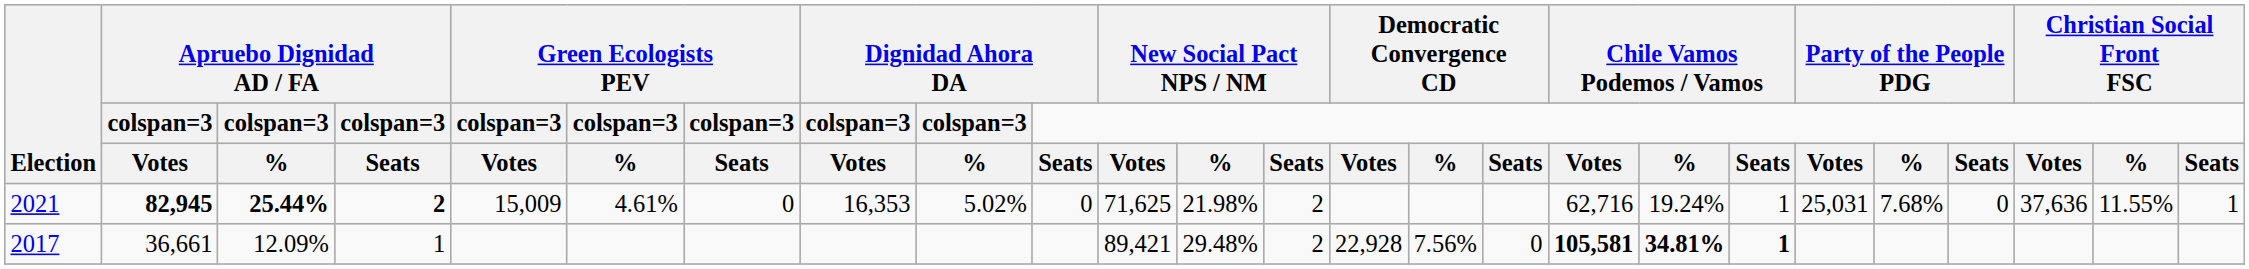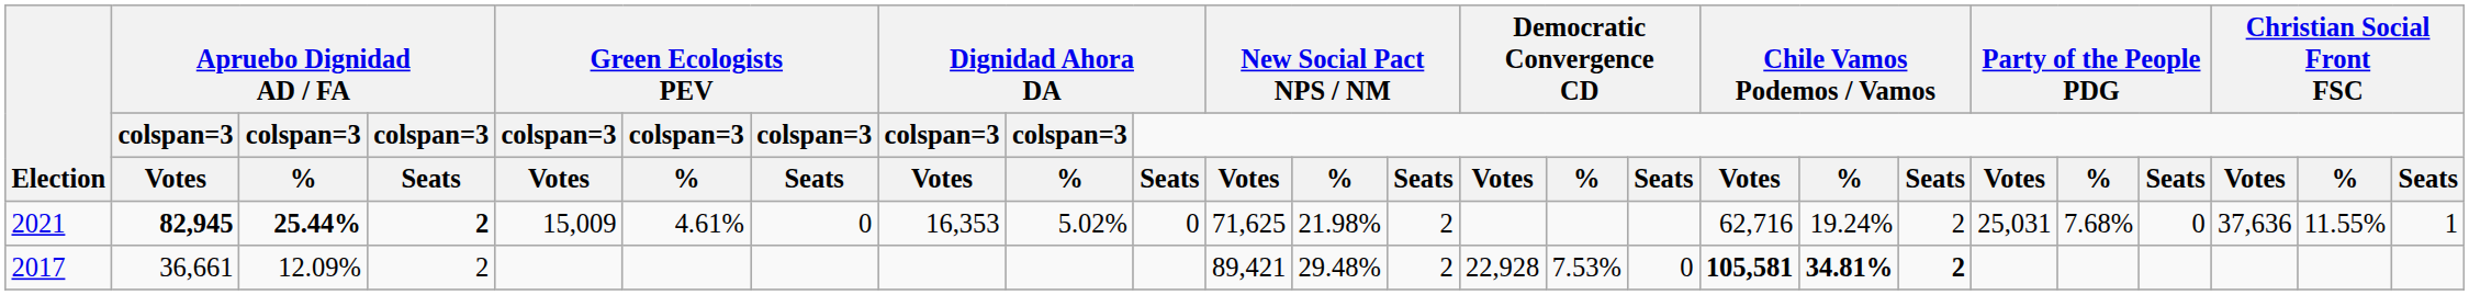2021 | Chile Vamos Podemos / Vamos / Seats: 1 -> 2
2017 | Apruebo Dignidad AD / FA / colspan=3 / Seats: 1 -> 2
2017 | Democratic Convergence CD / %: 7.56% -> 7.53%
2017 | Chile Vamos Podemos / Vamos / Seats: 1 -> 2
